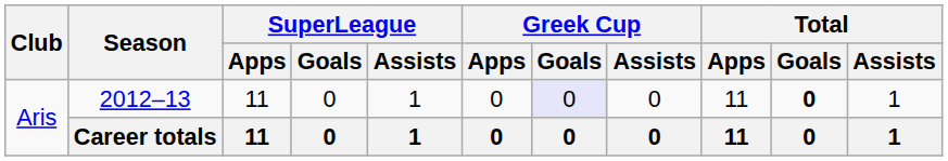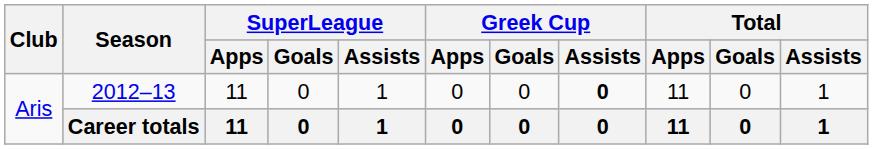Aris / 2012–13 | Greek Cup / Goals: lavender background -> no background
Aris / 2012–13 | Greek Cup / Assists: normal -> bold
Aris / 2012–13 | Total / Goals: bold -> normal
